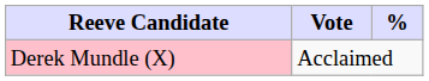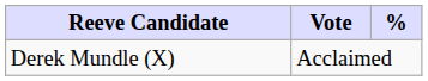Derek Mundle (X) | Reeve Candidate: pink background -> no background
